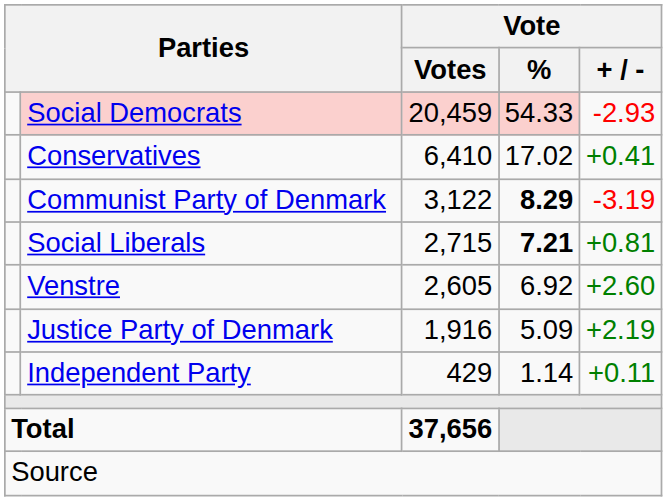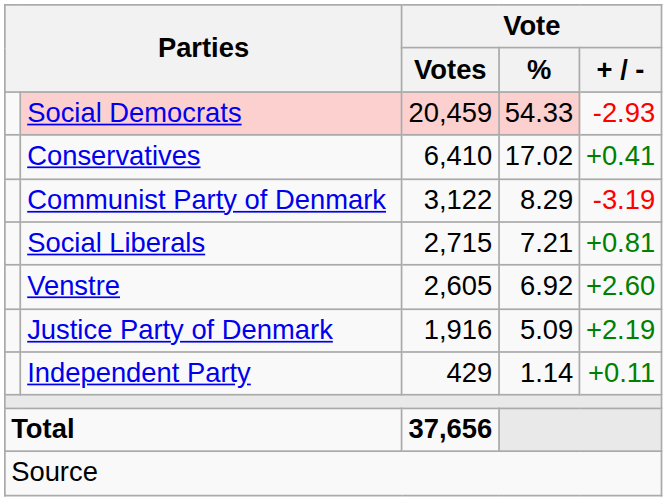Communist Party of Denmark | Vote / %: bold -> normal
Social Liberals | Vote / %: bold -> normal
